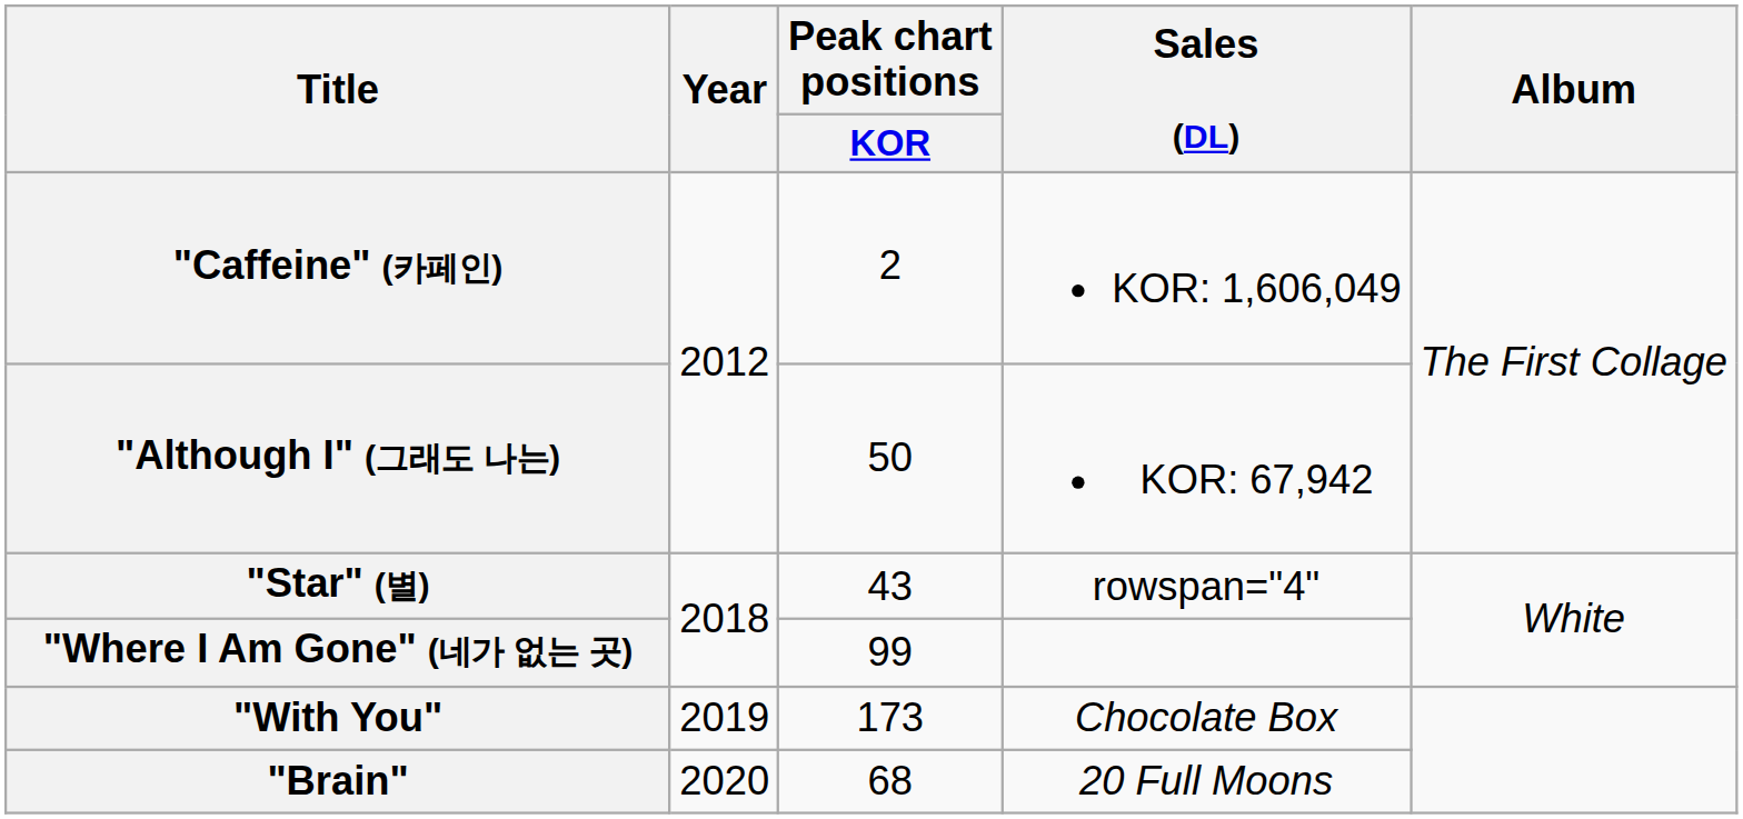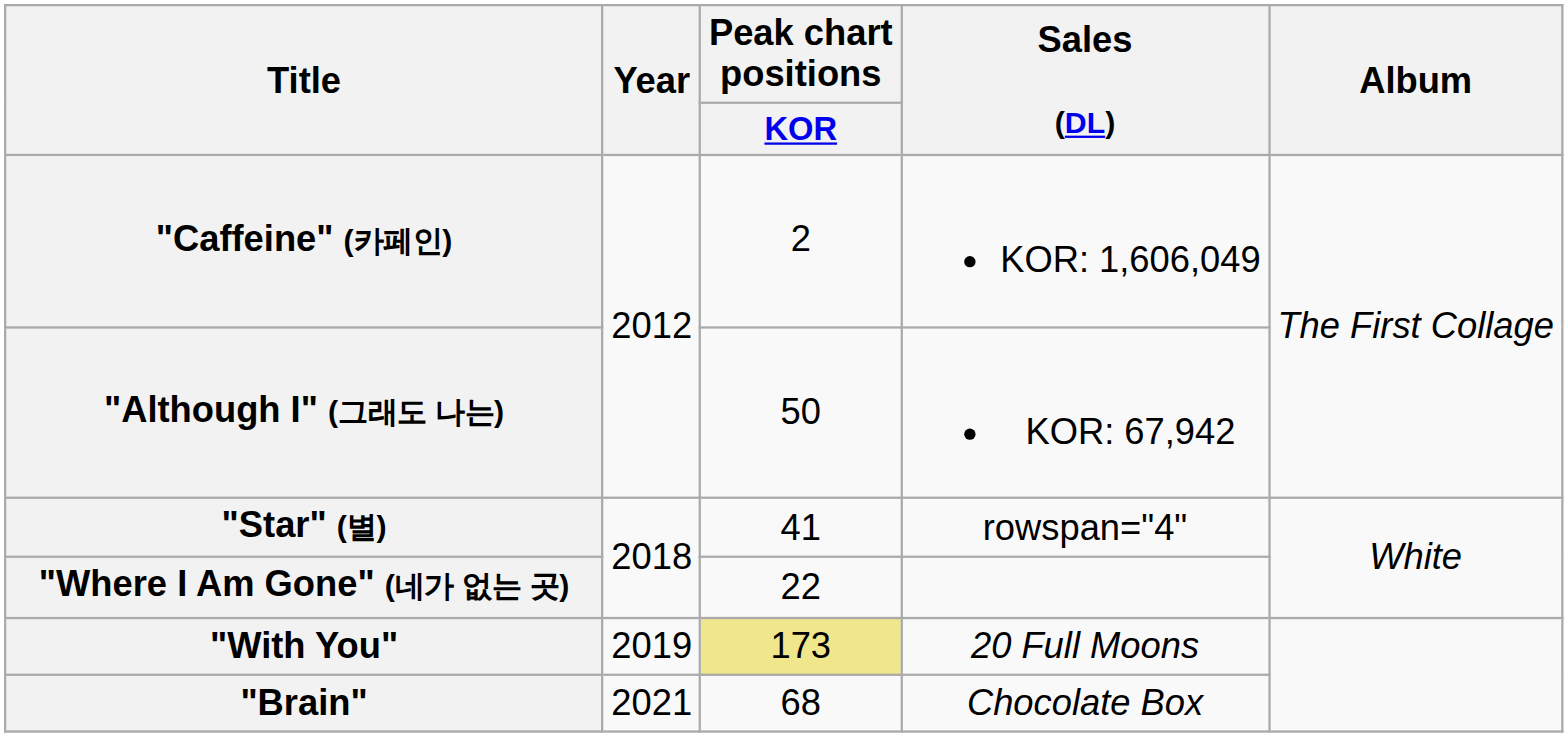"Star" (별) | Peak chart positions / KOR: 43 -> 41
"Where I Am Gone" (네가 없는 곳) | Peak chart positions / KOR: 99 -> 22
"With You" | Peak chart positions / KOR: no background -> khaki background
"With You" | Sales (DL): Chocolate Box -> 20 Full Moons
"Brain" | Year: 2020 -> 2021
"Brain" | Sales (DL): 20 Full Moons -> Chocolate Box
